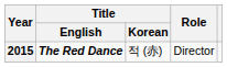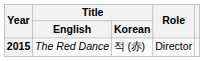2015 | Title / English: bold -> normal
